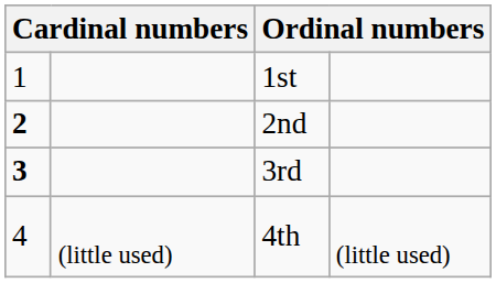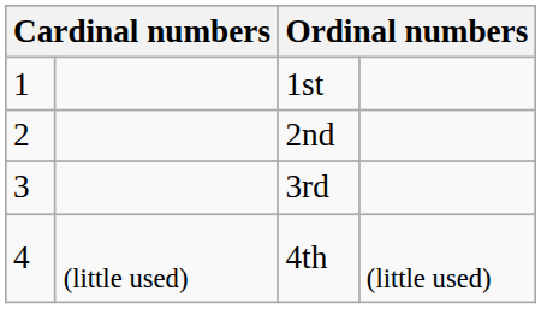2nd | column 1: bold -> normal
3rd | column 1: bold -> normal
